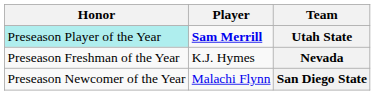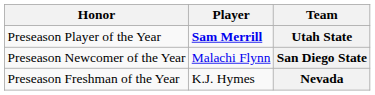Utah State | Honor: paleturquoise background -> no background
rows swapped: San Diego State <-> Nevada
